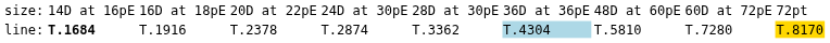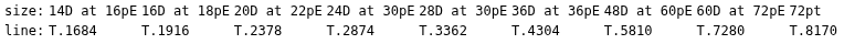line: | column 2: bold -> normal
line: | column 7: lightblue background -> no background
line: | column 10: gold background -> no background
